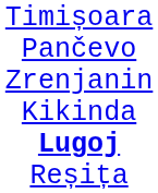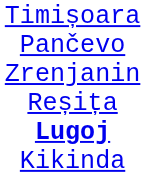row 4 | column 1: Kikinda -> Reșița
row 6 | column 1: Reșița -> Kikinda
